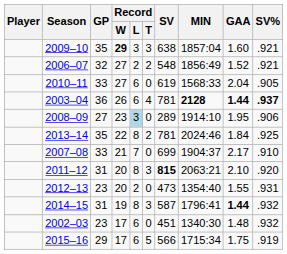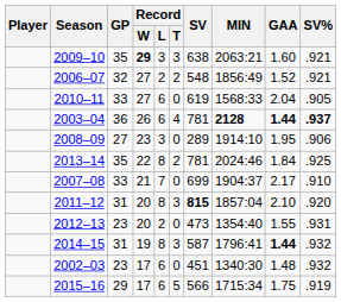2009–10 | MIN: 1857:04 -> 2063:21
2008–09 | Record / L: lightblue background -> no background
2011–12 | MIN: 2063:21 -> 1857:04
